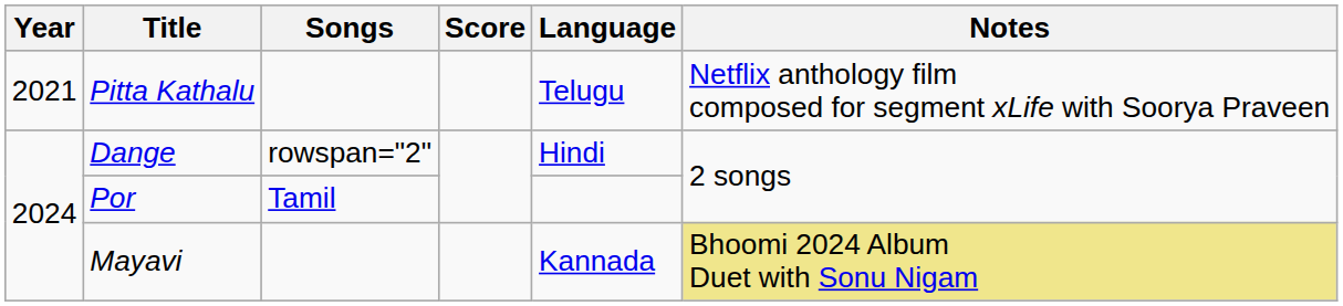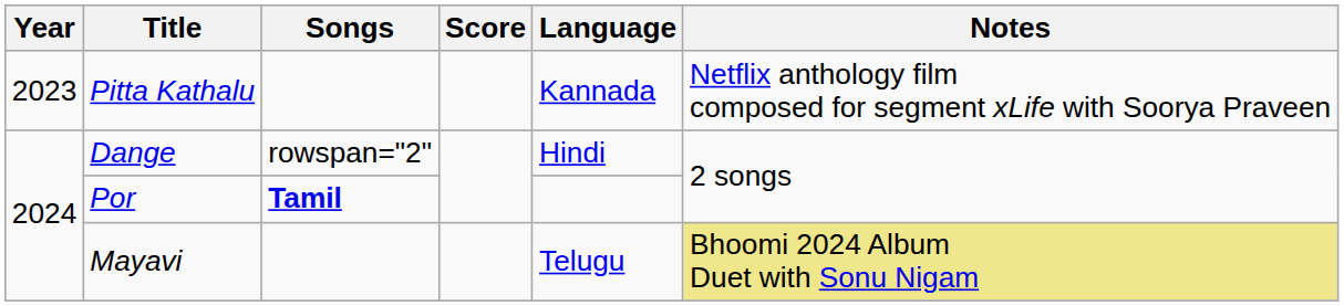Pitta Kathalu | Year: 2021 -> 2023
Pitta Kathalu | Language: Telugu -> Kannada
Por | Songs: normal -> bold
Mayavi | Language: Kannada -> Telugu
